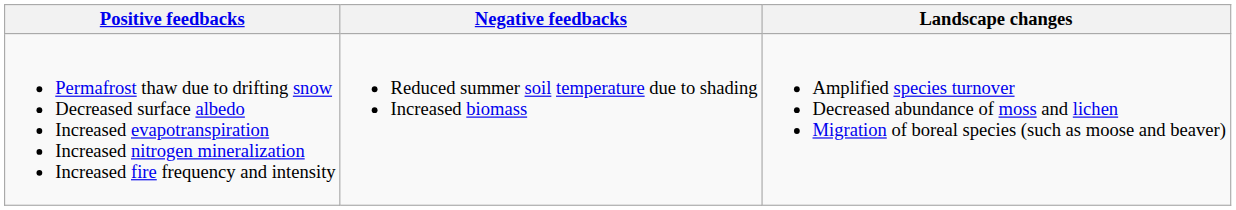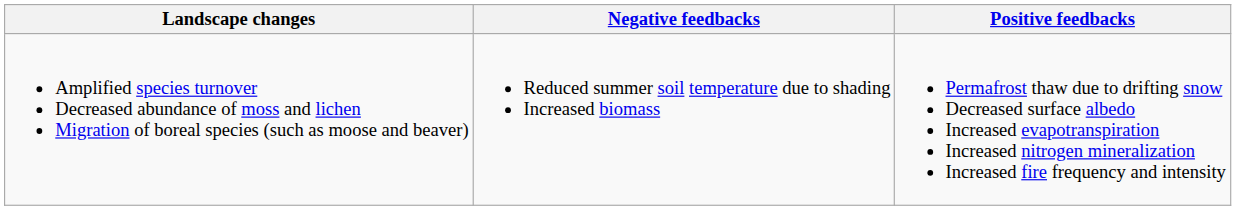columns swapped: Positive feedbacks <-> Landscape changes
